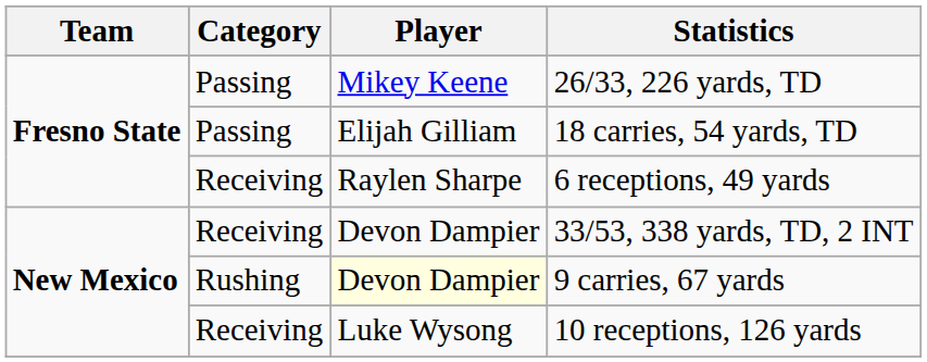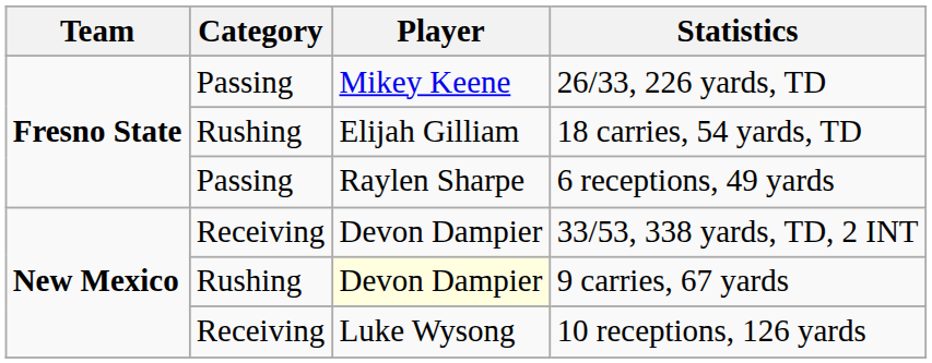18 carries, 54 yards, TD | Category: Passing -> Rushing
6 receptions, 49 yards | Category: Receiving -> Passing
